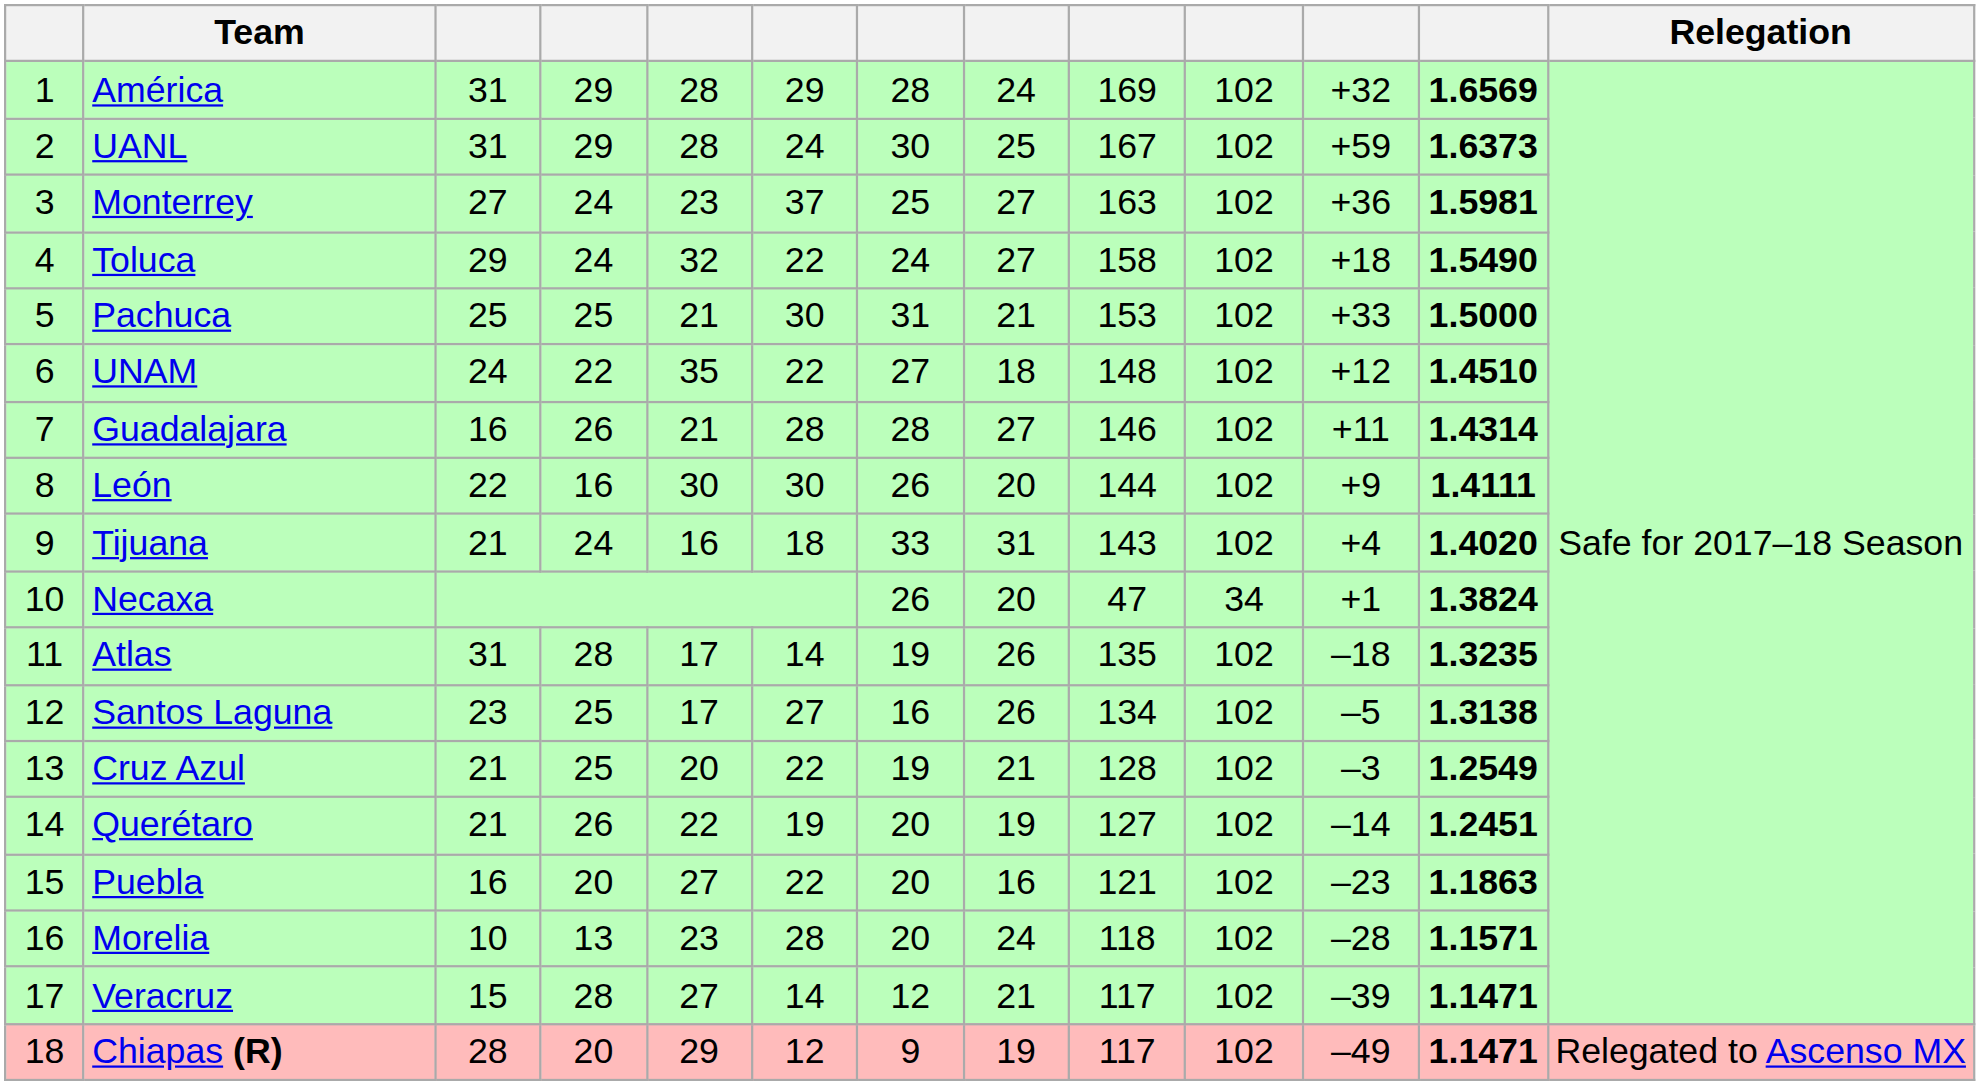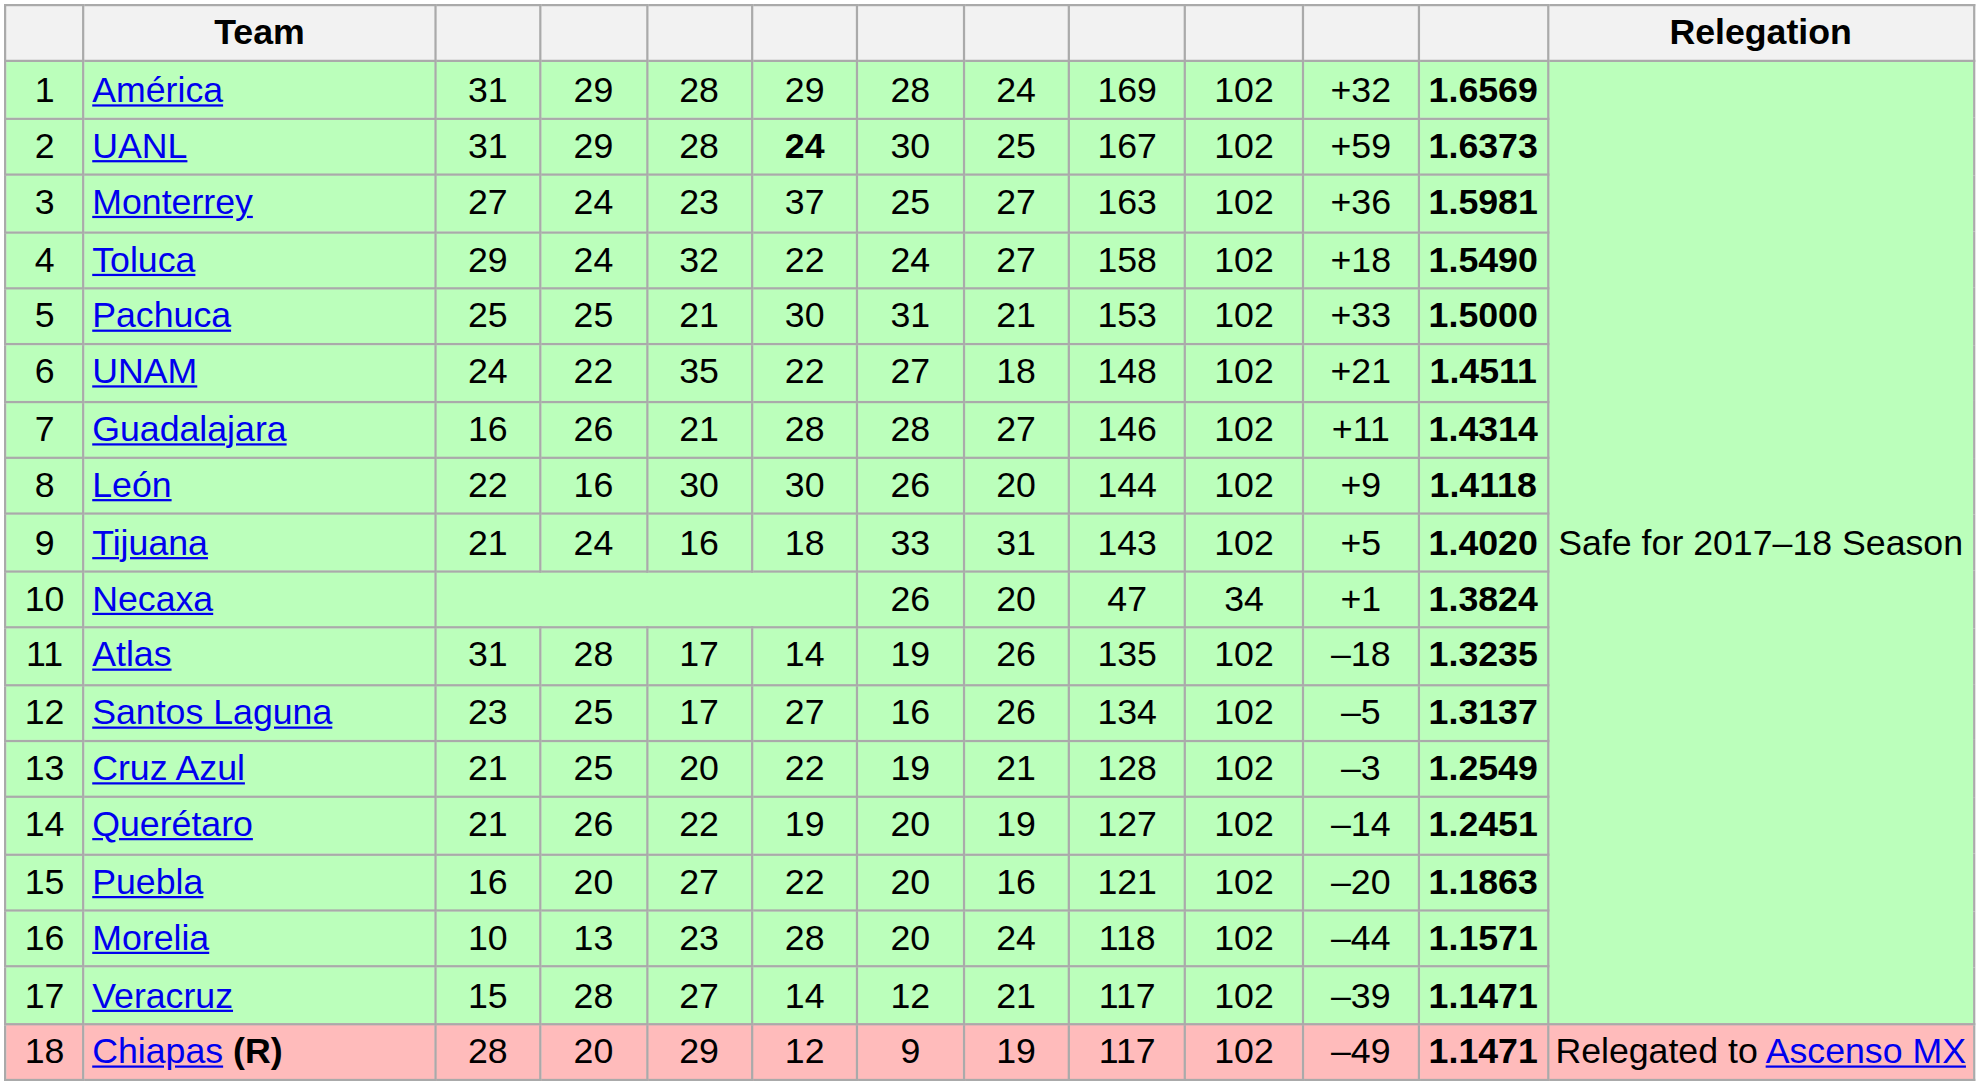UANL | column 6: normal -> bold
UNAM | column 11: +12 -> +21
UNAM | column 12: 1.4510 -> 1.4511
León | column 12: 1.4111 -> 1.4118
Tijuana | column 11: +4 -> +5
Santos Laguna | column 12: 1.3138 -> 1.3137
Puebla | column 11: –23 -> –20
Morelia | column 11: –28 -> –44
